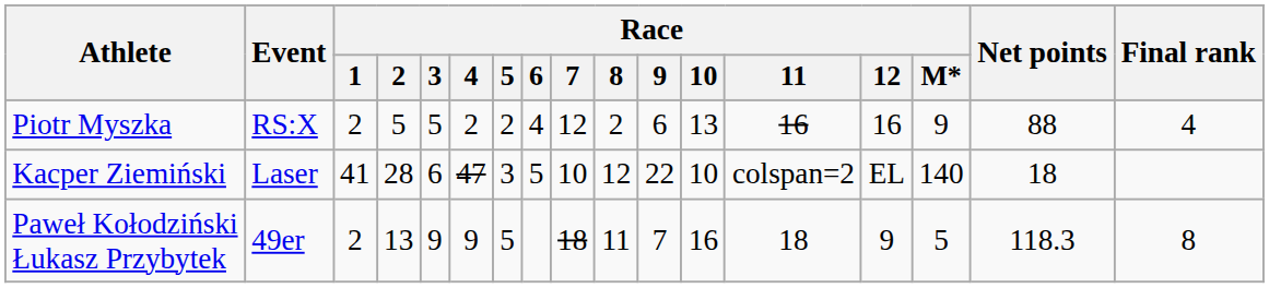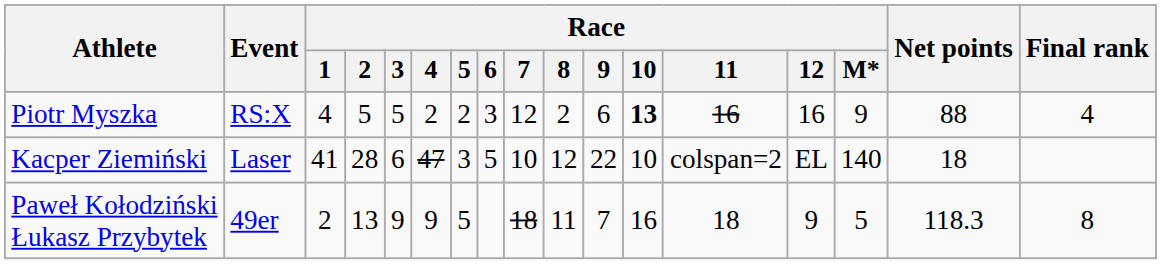Piotr Myszka | Race / 1: 2 -> 4
Piotr Myszka | Race / 6: 4 -> 3
Piotr Myszka | Race / 10: normal -> bold
